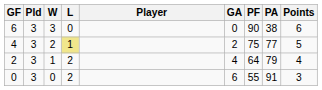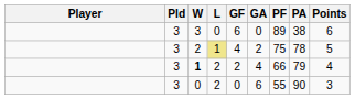columns swapped: Player <-> GF
row 2 | PF: 90 -> 89
row 3 | PA: 77 -> 78
row 4 | W: normal -> bold
row 4 | PF: 64 -> 66
row 5 | PA: 91 -> 90
